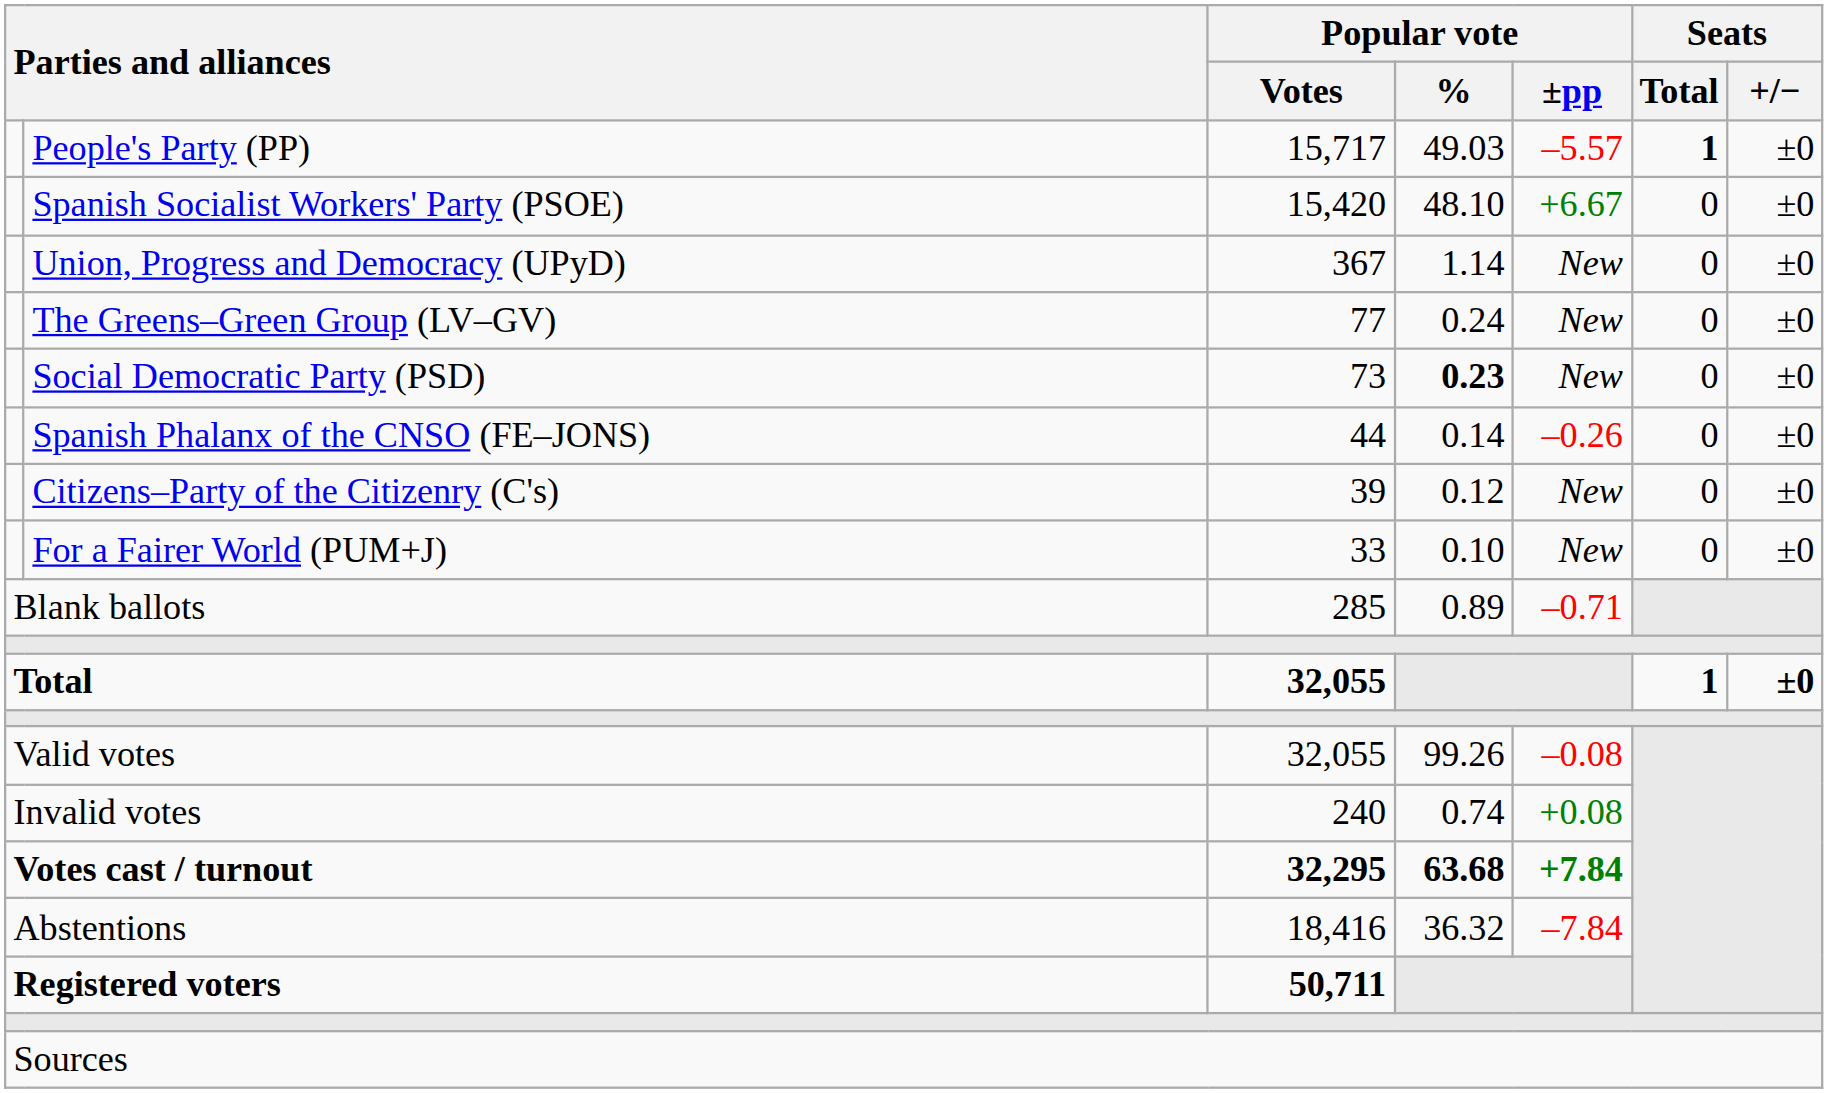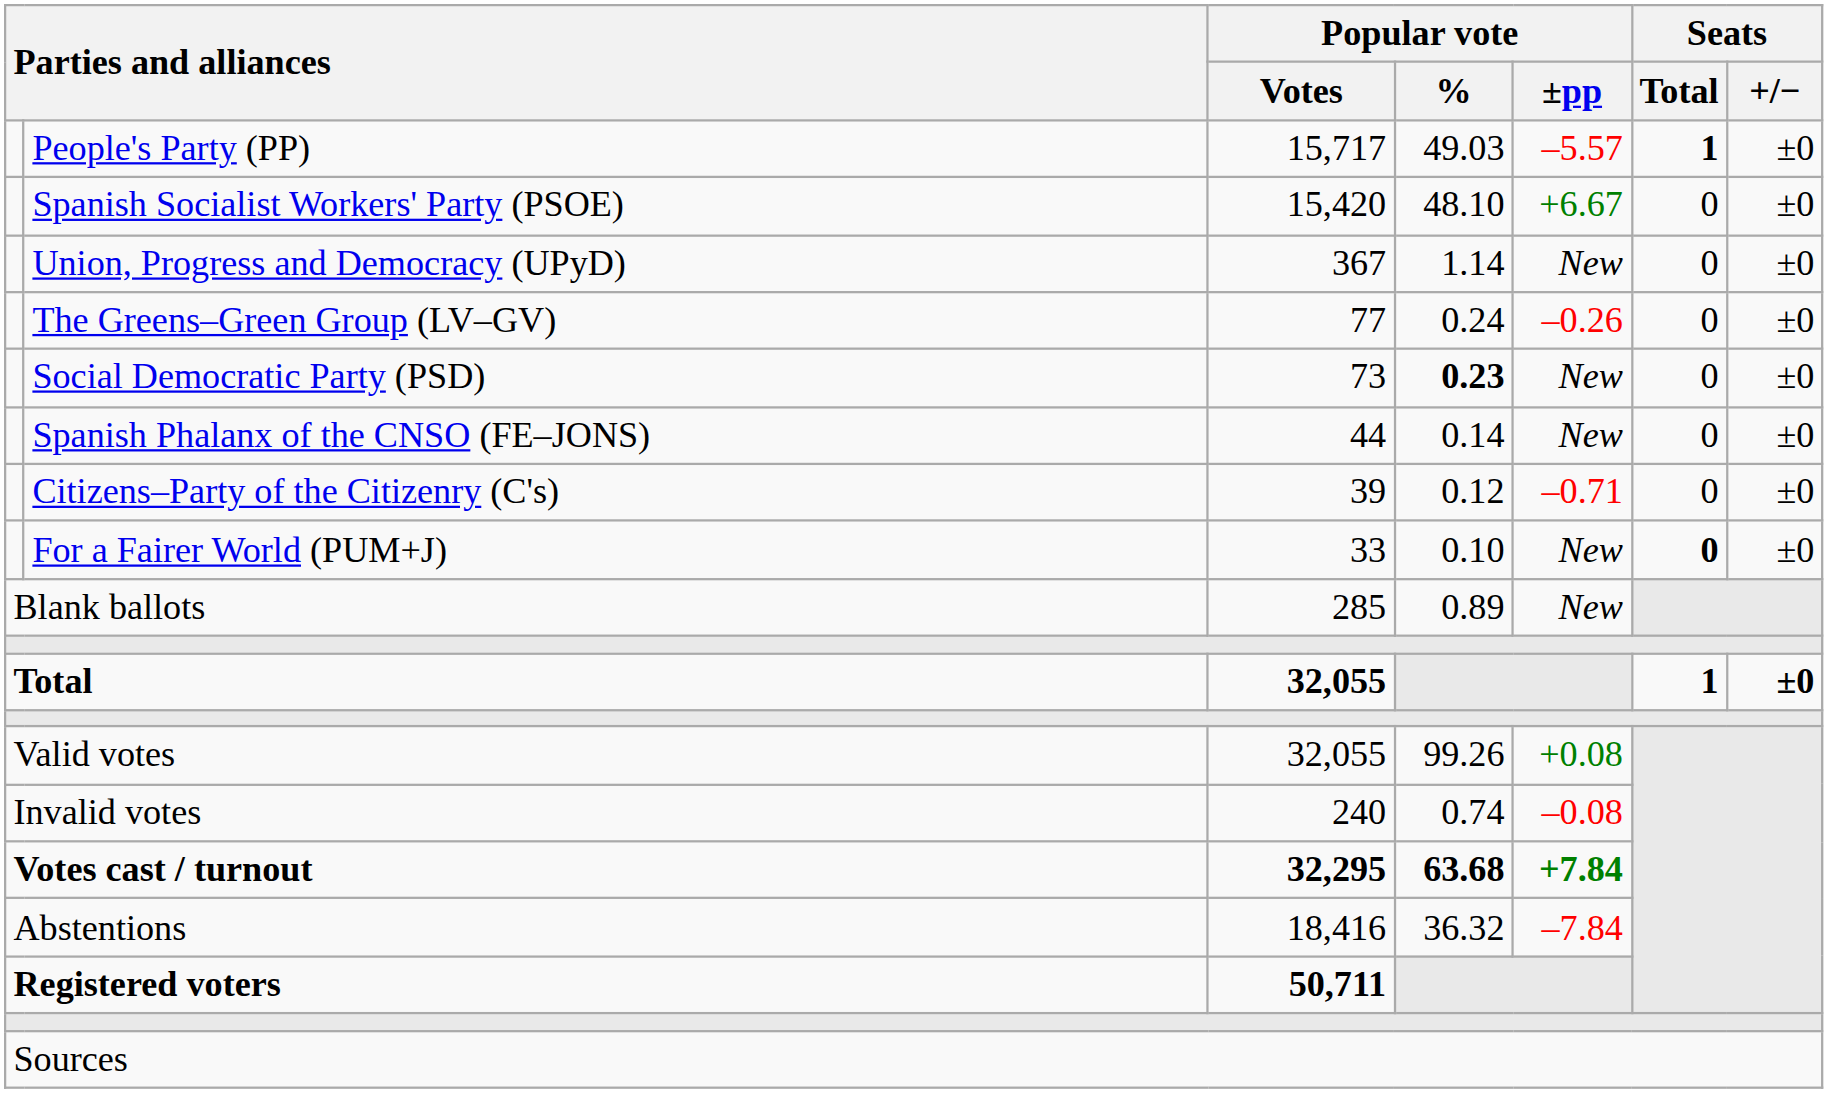The Greens–Green Group (LV–GV) | Popular vote / ±pp: New -> –0.26
Spanish Phalanx of the CNSO (FE–JONS) | Popular vote / ±pp: –0.26 -> New
Citizens–Party of the Citizenry (C's) | Popular vote / ±pp: New -> –0.71
For a Fairer World (PUM+J) | Seats / Total: normal -> bold
Blank ballots | Popular vote / ±pp: –0.71 -> New
Valid votes | Popular vote / ±pp: –0.08 -> +0.08
Invalid votes | Popular vote / ±pp: +0.08 -> –0.08
